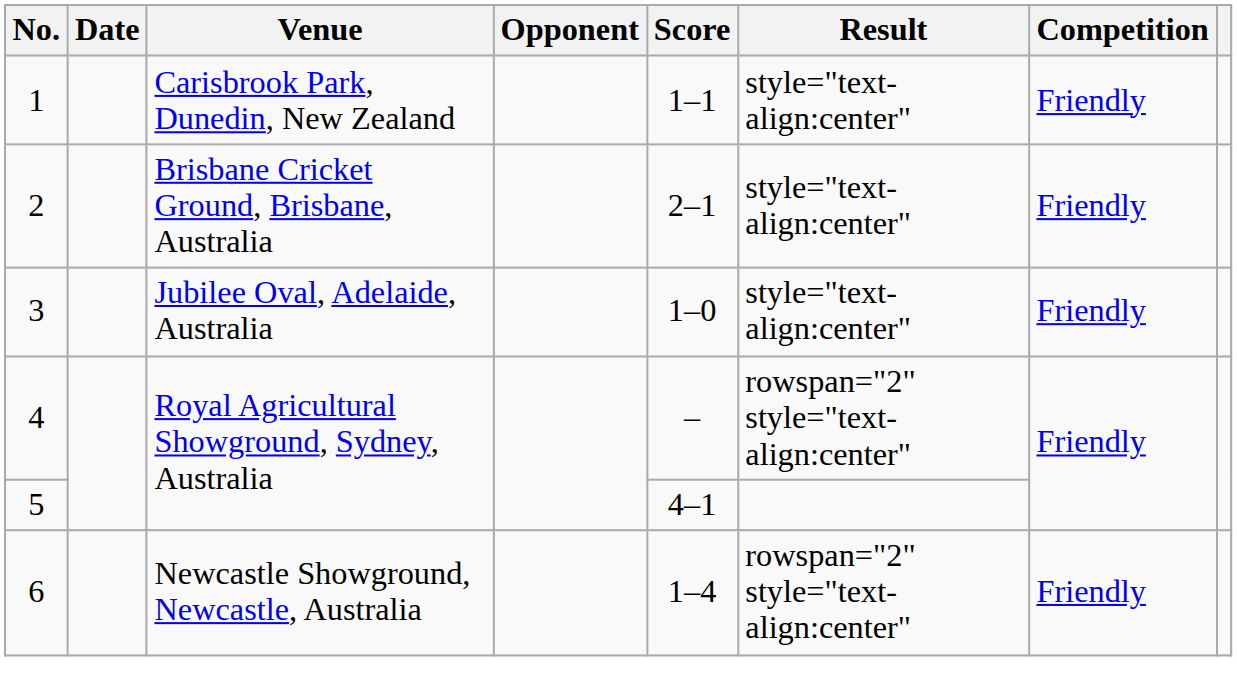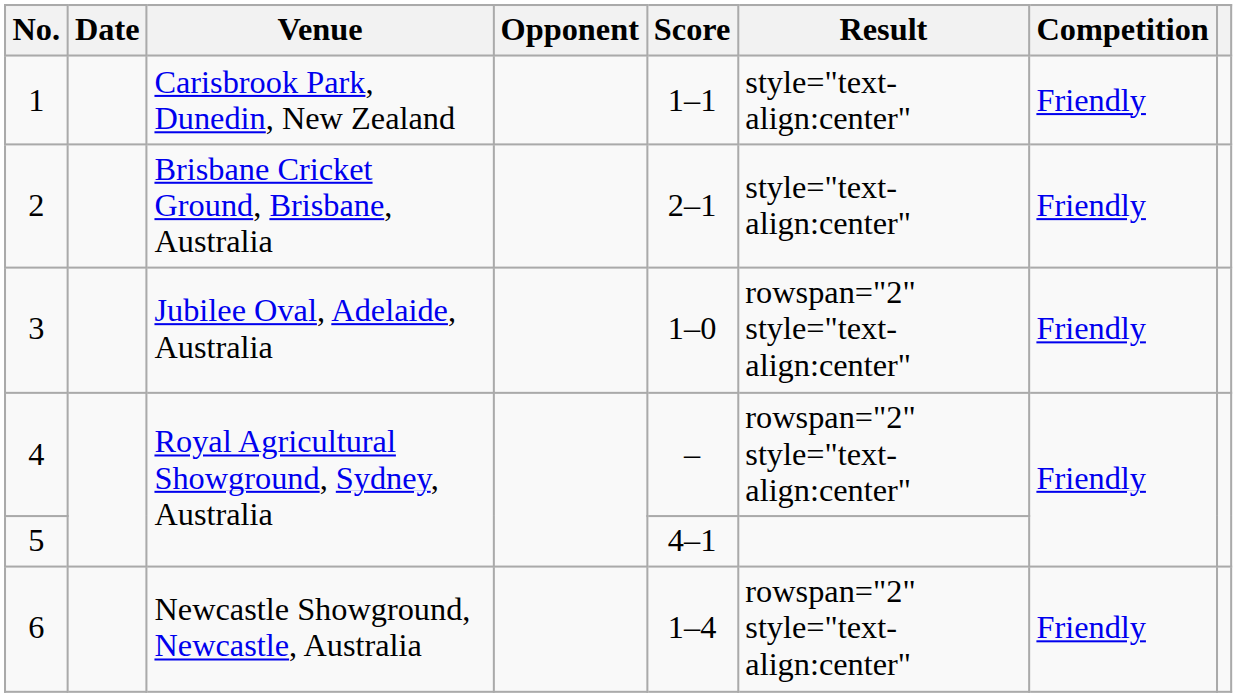3 | Result: style="text-align:center" -> rowspan="2" style="text-align:center"
